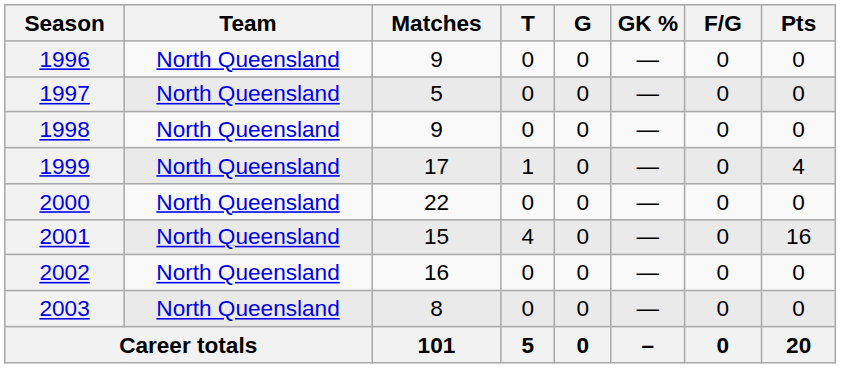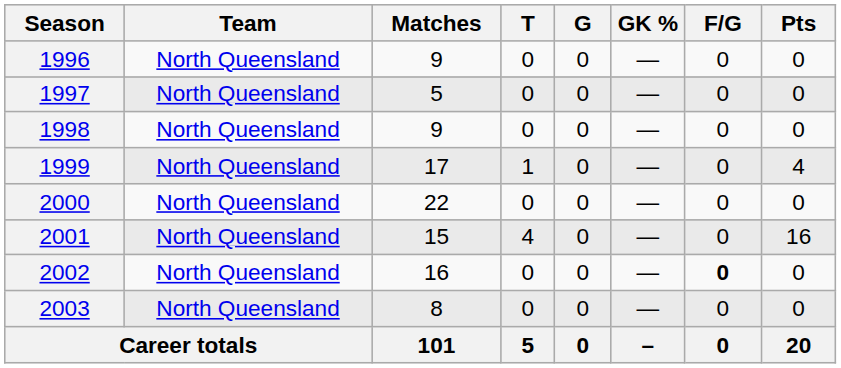2002 | F/G: normal -> bold
